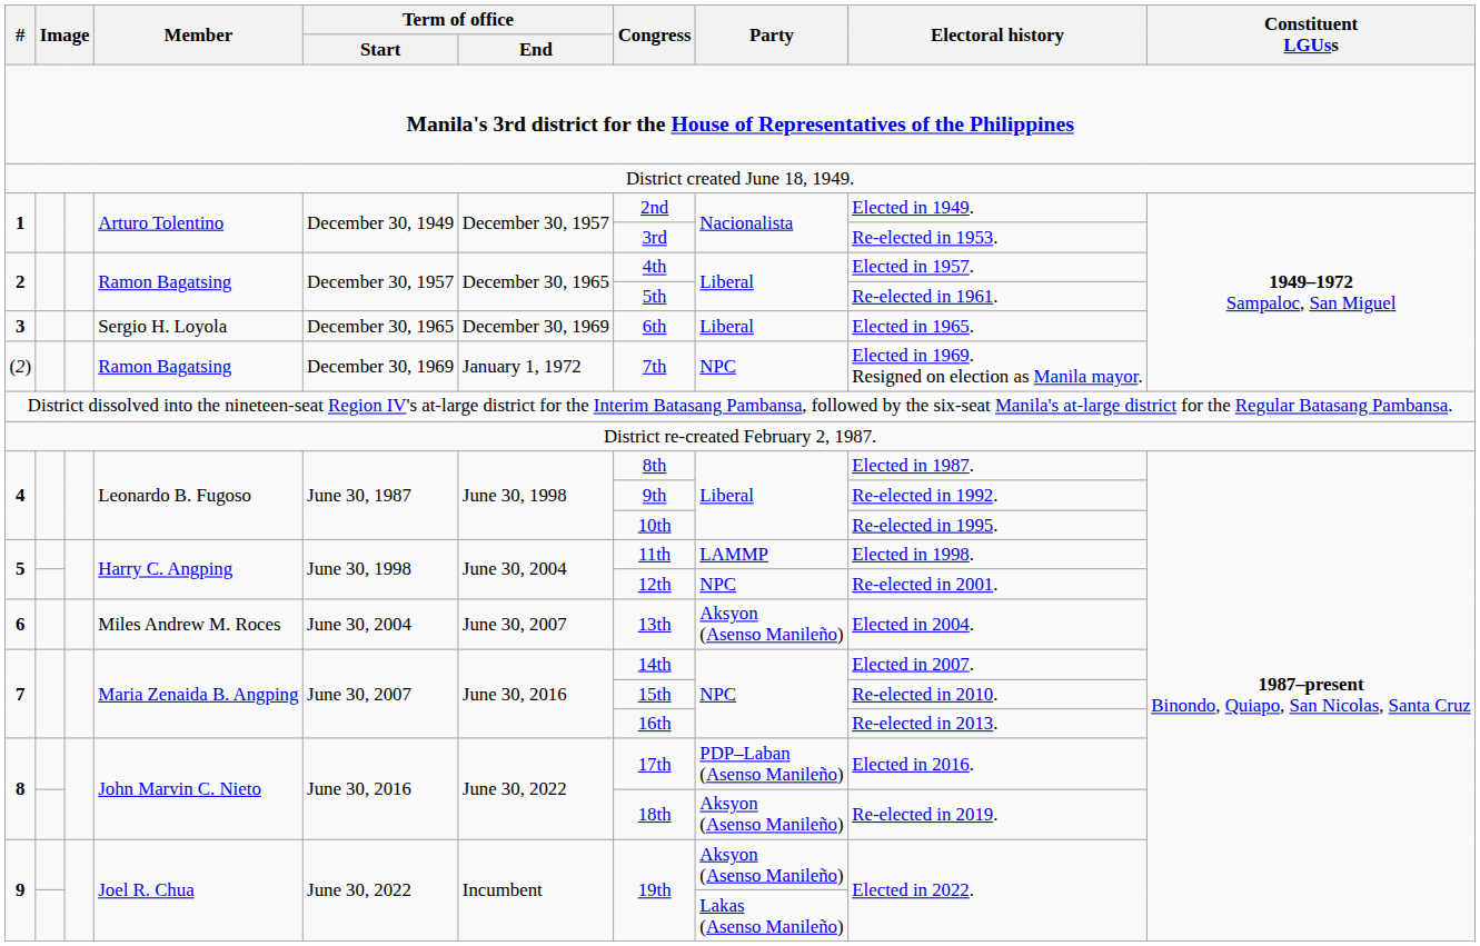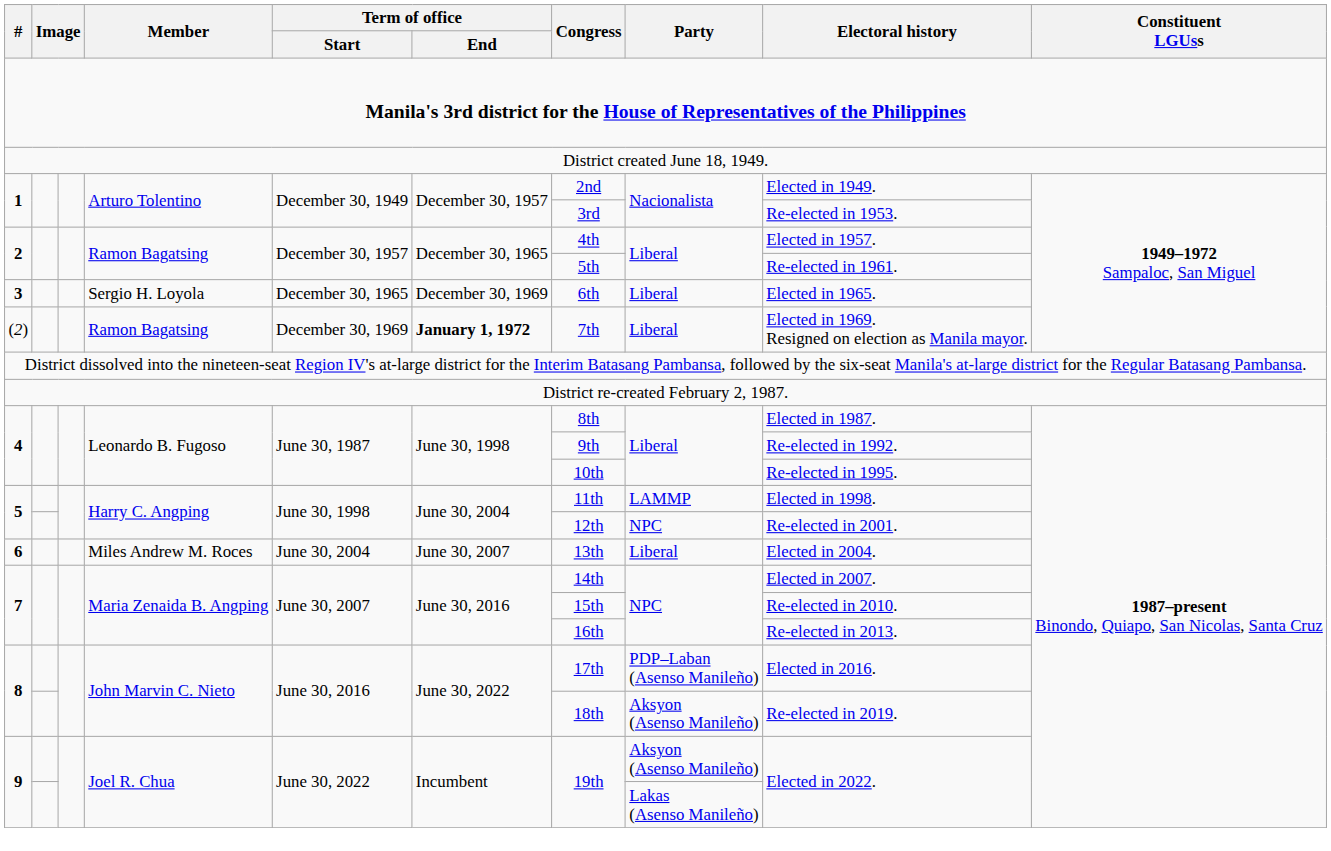(2) | Term of office / End: normal -> bold
(2) | Party: NPC -> Liberal
6 | Party: Aksyon (Asenso Manileño) -> Liberal
